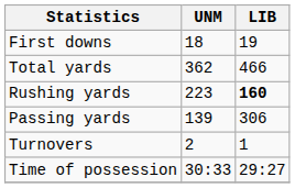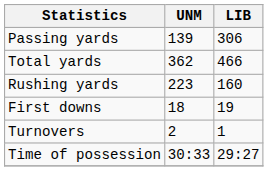rows swapped: First downs <-> Passing yards
Rushing yards | LIB: bold -> normal
